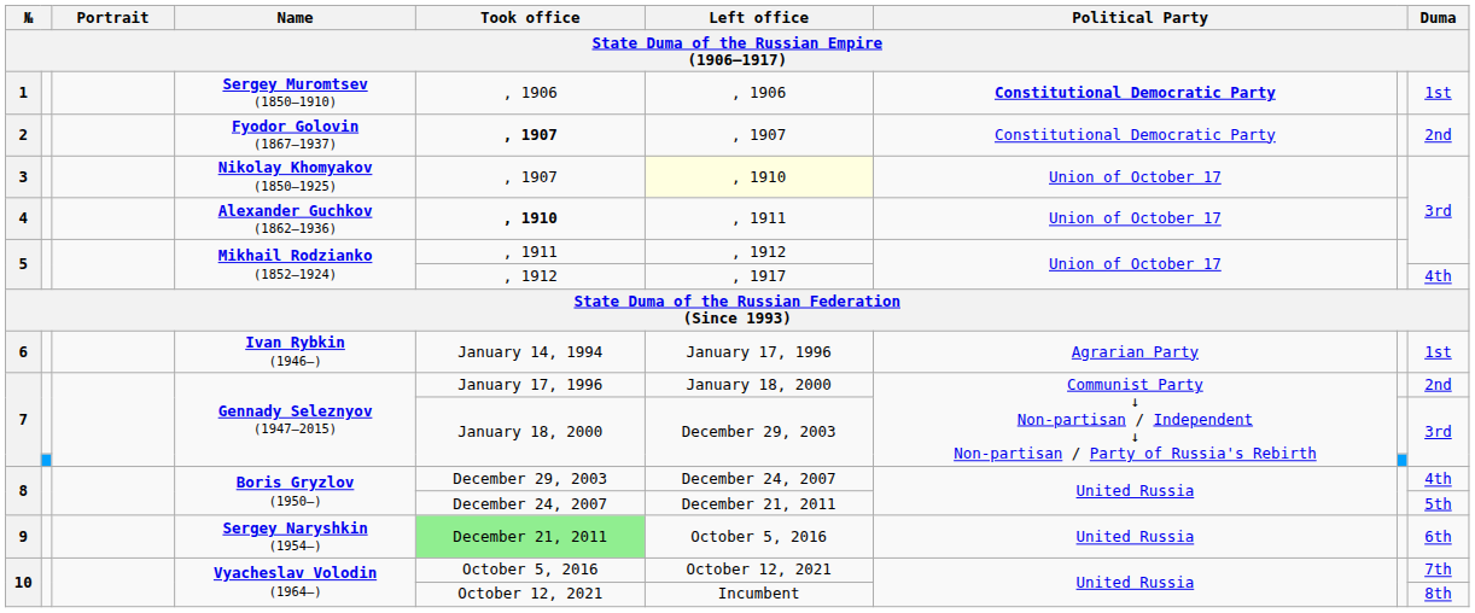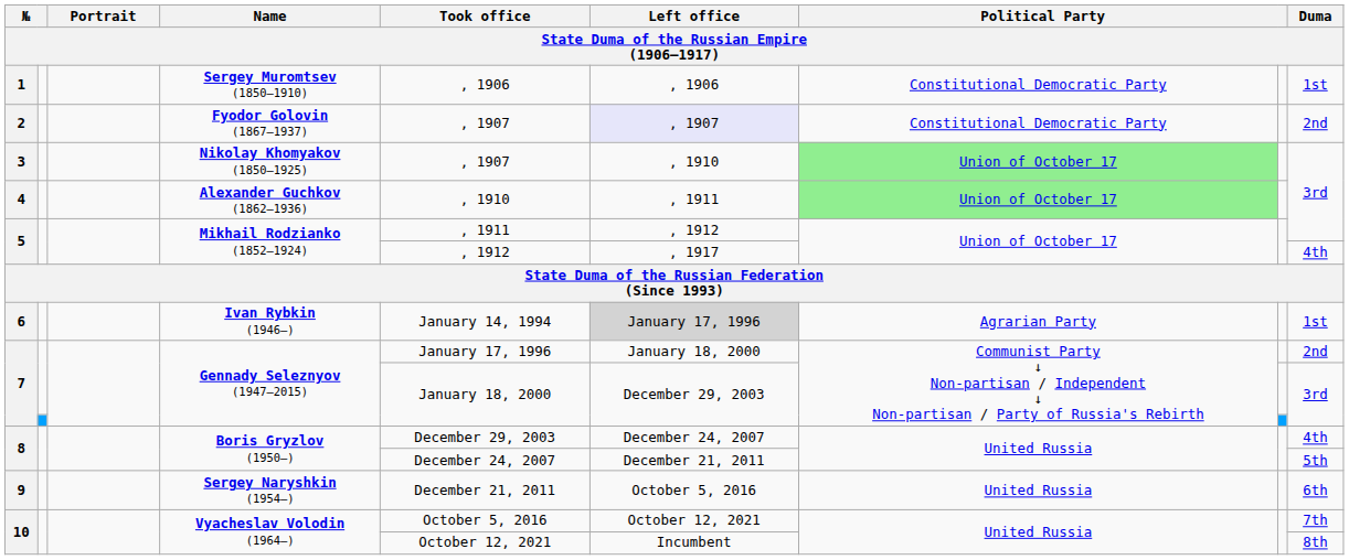1 | column 7: bold -> normal
2 | Took office: bold -> normal
2 | Left office: no background -> lavender background
3 | Left office: lightyellow background -> no background
3 | column 7: no background -> lightgreen background
4 | Took office: bold -> normal
4 | column 7: no background -> lightgreen background
6 | Left office: no background -> lightgrey background
9 | Took office: lightgreen background -> no background
